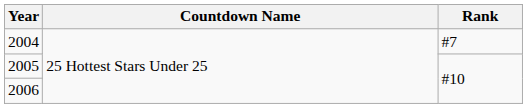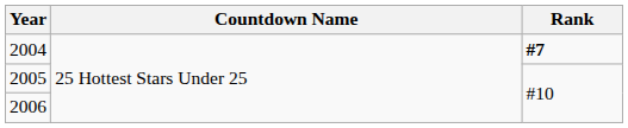2004 | Rank: normal -> bold
